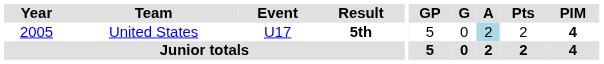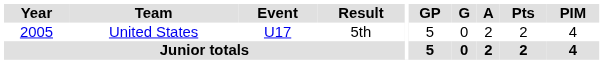United States | Result: bold -> normal
United States | A: lightblue background -> no background
United States | PIM: bold -> normal
